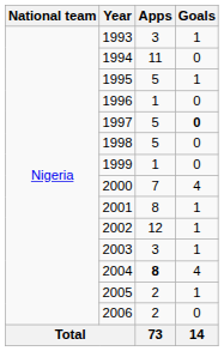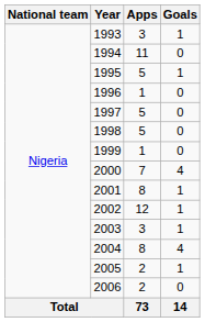1997 | Goals: bold -> normal
2004 | Apps: bold -> normal
